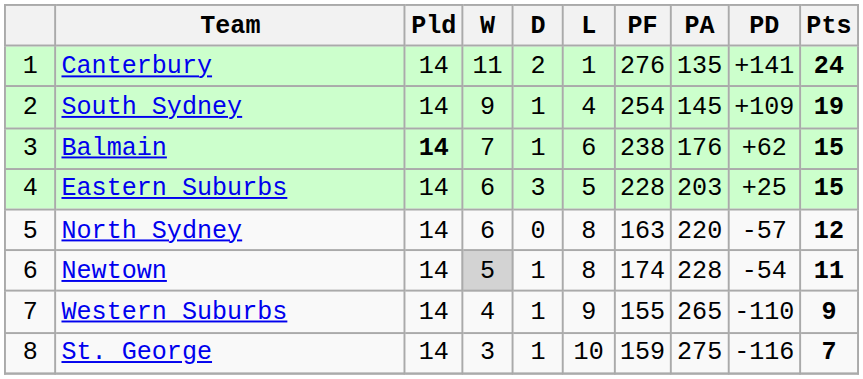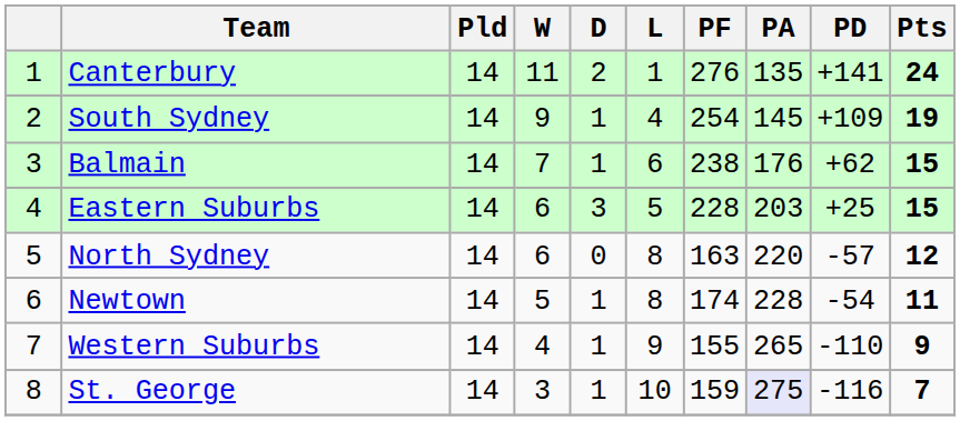Balmain | Pld: bold -> normal
Newtown | W: lightgrey background -> no background
St. George | PA: no background -> lavender background
